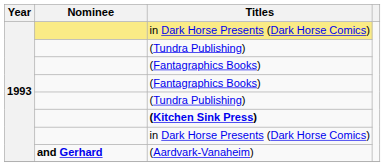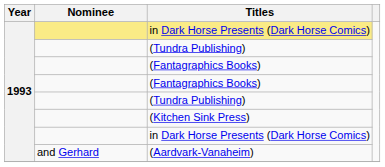(Kitchen Sink Press) | Titles: bold -> normal
(Aardvark-Vanaheim) | Nominee: bold -> normal
